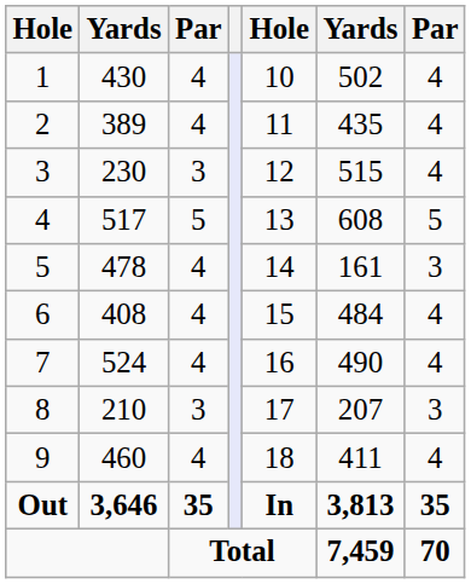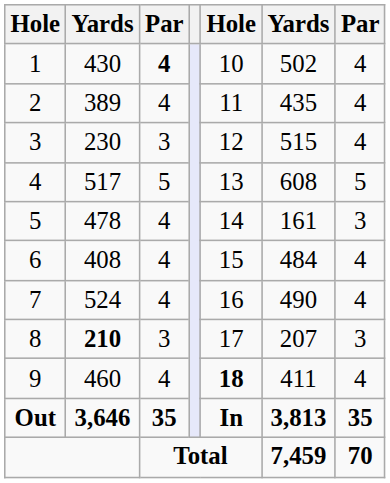1 | column 3: normal -> bold
8 | column 2: normal -> bold
9 | column 5: normal -> bold
